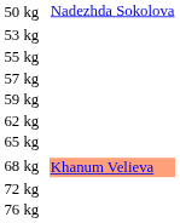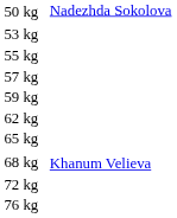68 kg / Khanum Velieva | column 2: lightsalmon background -> no background
